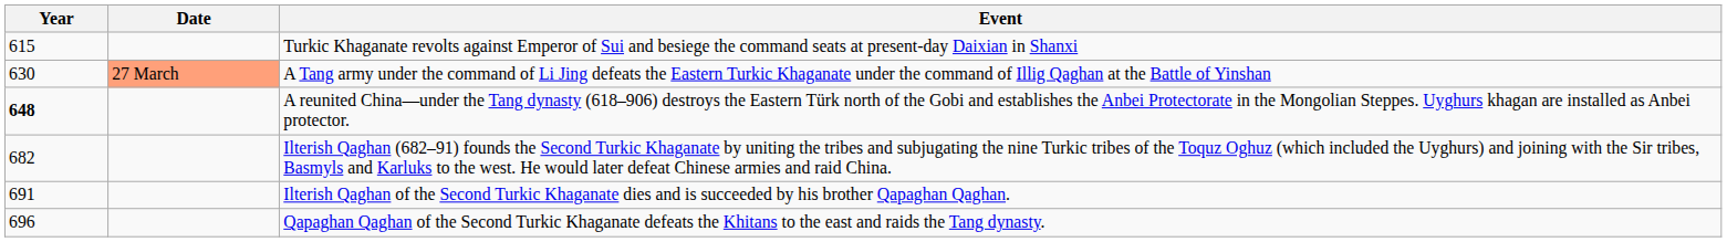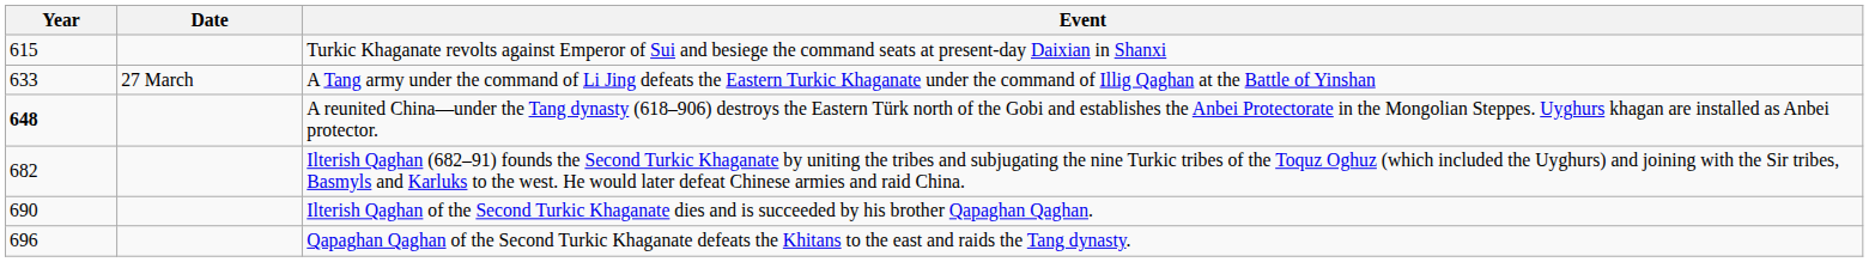row 3 | Year: 630 -> 633
row 3 | Date: lightsalmon background -> no background
row 6 | Year: 691 -> 690
